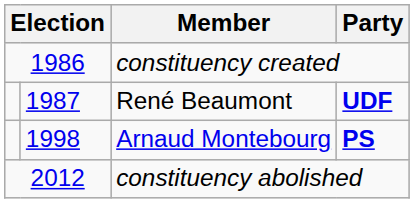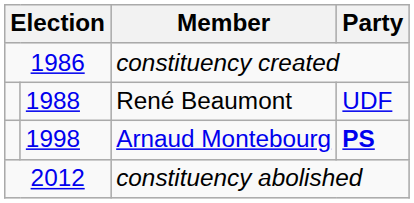René Beaumont | column 2: 1987 -> 1988
René Beaumont | Party: bold -> normal
